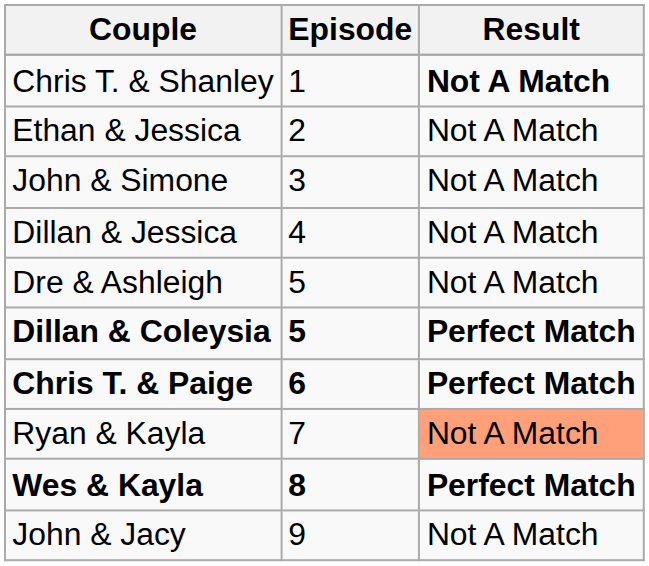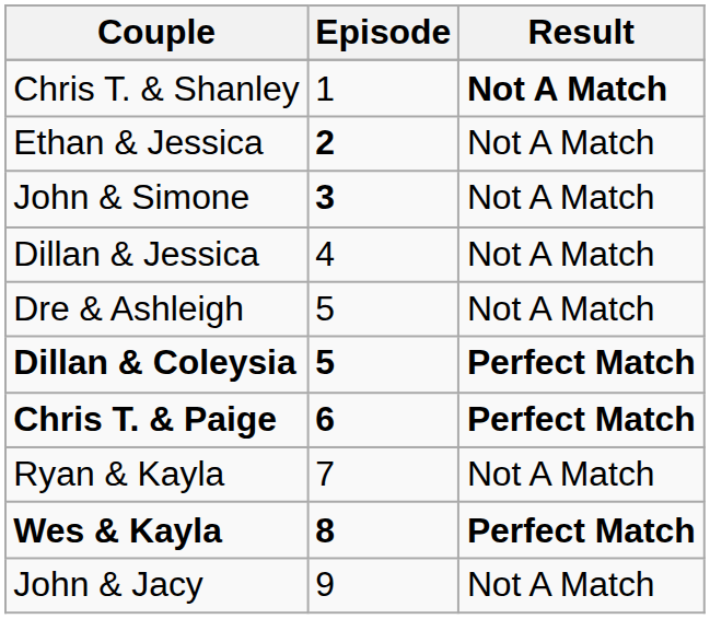Ethan & Jessica | Episode: normal -> bold
John & Simone | Episode: normal -> bold
Ryan & Kayla | Result: lightsalmon background -> no background
